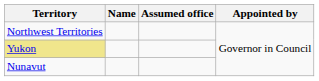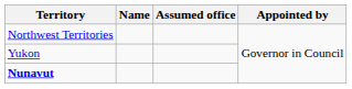Yukon | Territory: khaki background -> no background
Nunavut | Territory: normal -> bold
